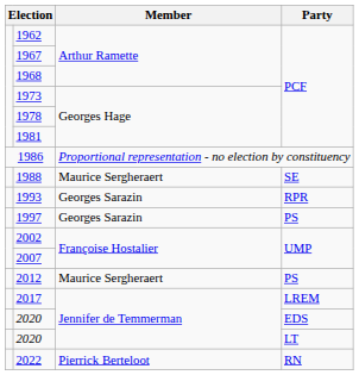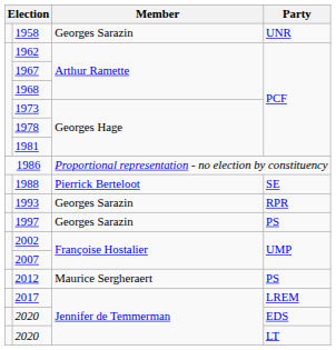+ row: 1958 | Georges Sarazin | UNR
1988 | Member: Maurice Sergheraert -> Pierrick Berteloot
- row: 2022 | Pierrick Berteloot | RN
